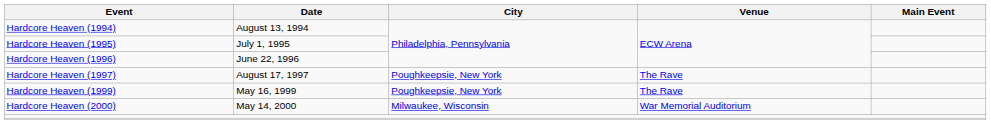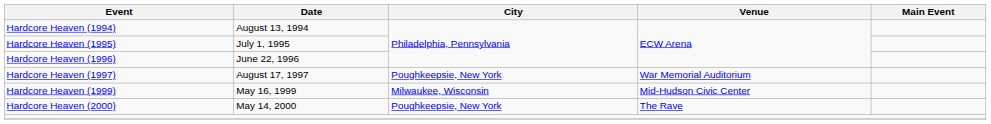Hardcore Heaven (1997) | Venue: The Rave -> War Memorial Auditorium
Hardcore Heaven (1999) | City: Poughkeepsie, New York -> Milwaukee, Wisconsin
Hardcore Heaven (1999) | Venue: The Rave -> Mid-Hudson Civic Center
Hardcore Heaven (2000) | City: Milwaukee, Wisconsin -> Poughkeepsie, New York
Hardcore Heaven (2000) | Venue: War Memorial Auditorium -> The Rave
